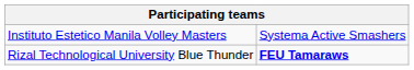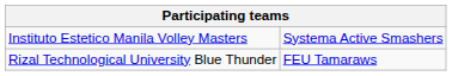Rizal Technological University Blue Thunder | column 2: bold -> normal
